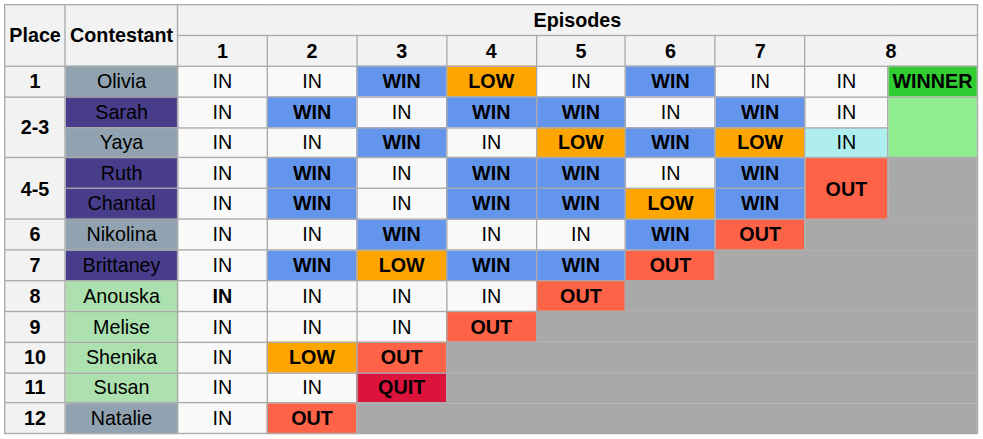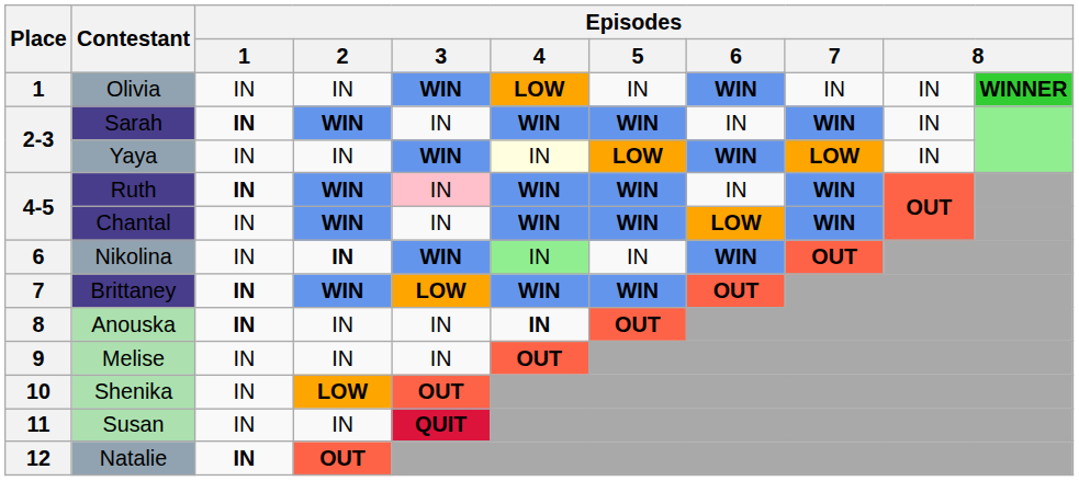Sarah | Episodes / 1: normal -> bold
Yaya | Episodes / 4: no background -> lightyellow background
Yaya | column 10: paleturquoise background -> no background
Ruth | Episodes / 1: normal -> bold
Ruth | Episodes / 3: no background -> pink background
Nikolina | Episodes / 2: normal -> bold
Nikolina | Episodes / 4: no background -> lightgreen background
Brittaney | Episodes / 1: normal -> bold
Anouska | Episodes / 4: normal -> bold
Natalie | Episodes / 1: normal -> bold
